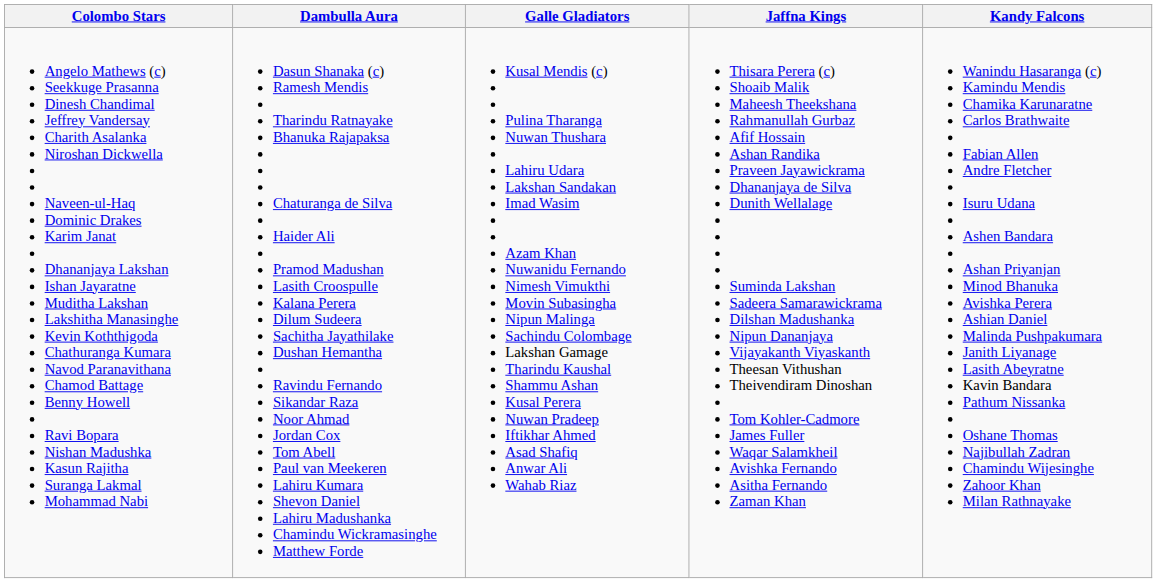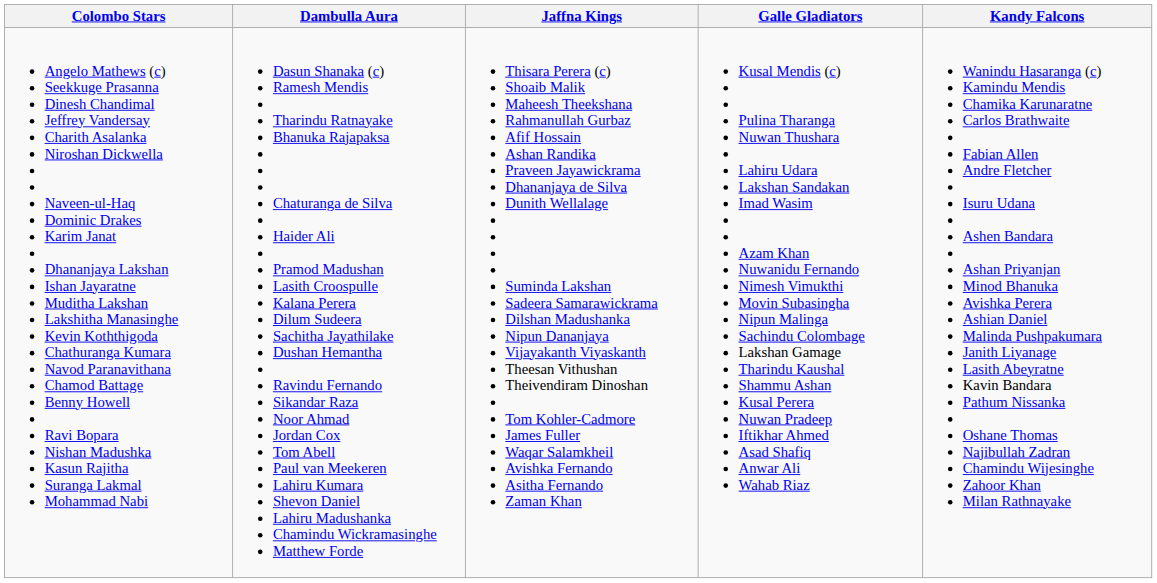columns swapped: Galle Gladiators <-> Jaffna Kings
